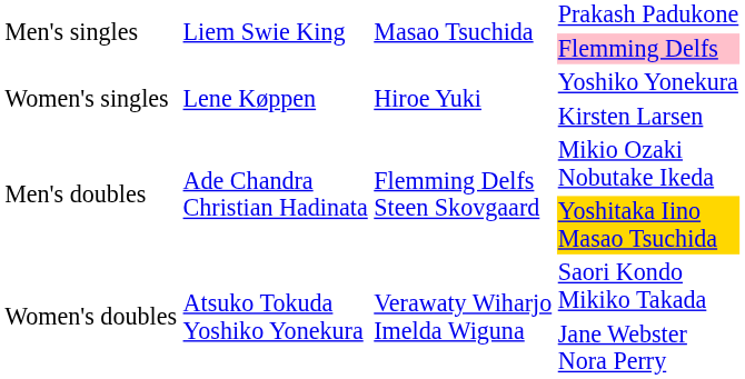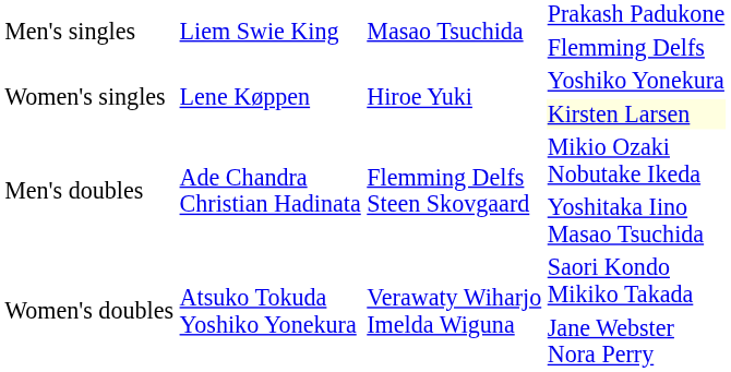Flemming Delfs | column 4: pink background -> no background
Kirsten Larsen | column 4: no background -> lightyellow background
Yoshitaka Iino Masao Tsuchida | column 4: gold background -> no background
